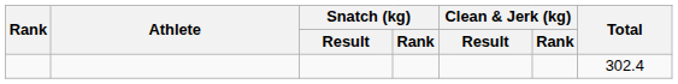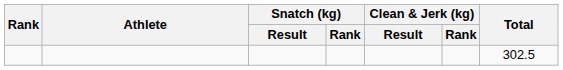row 3 | Total: 302.4 -> 302.5
